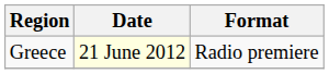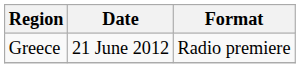Greece | Date: lightyellow background -> no background
